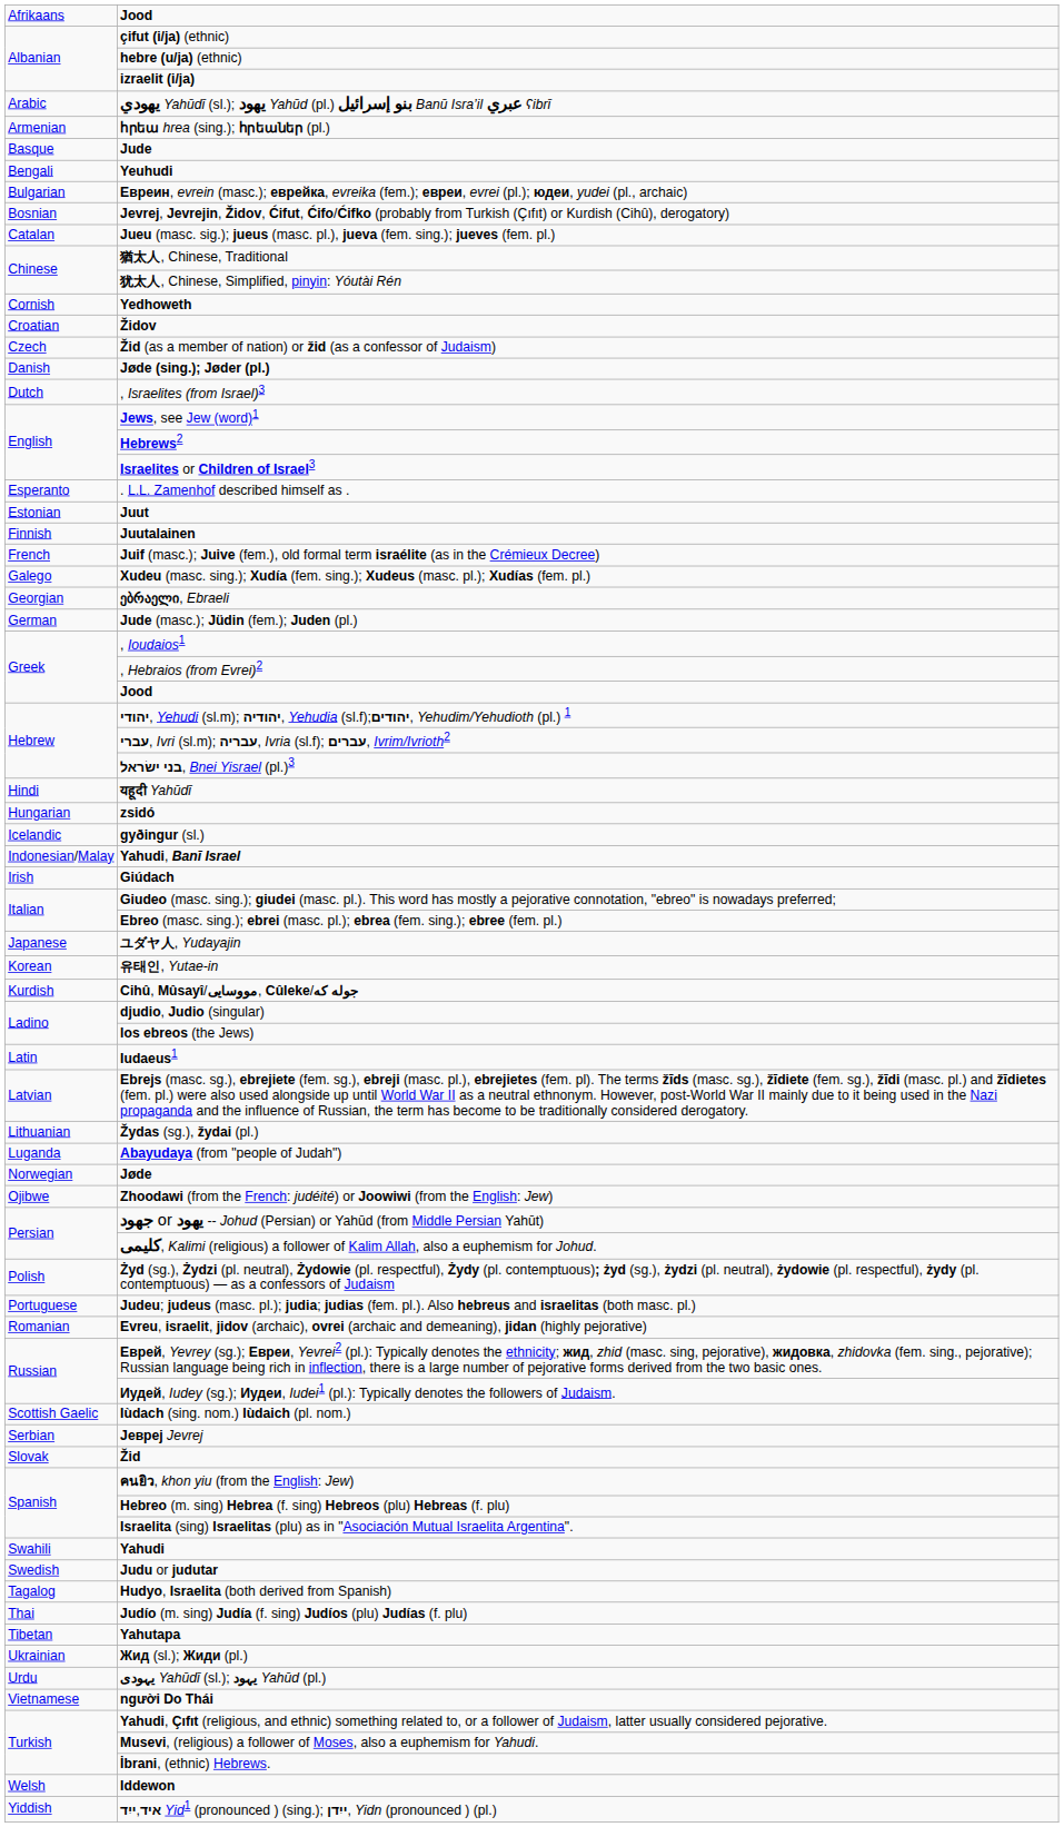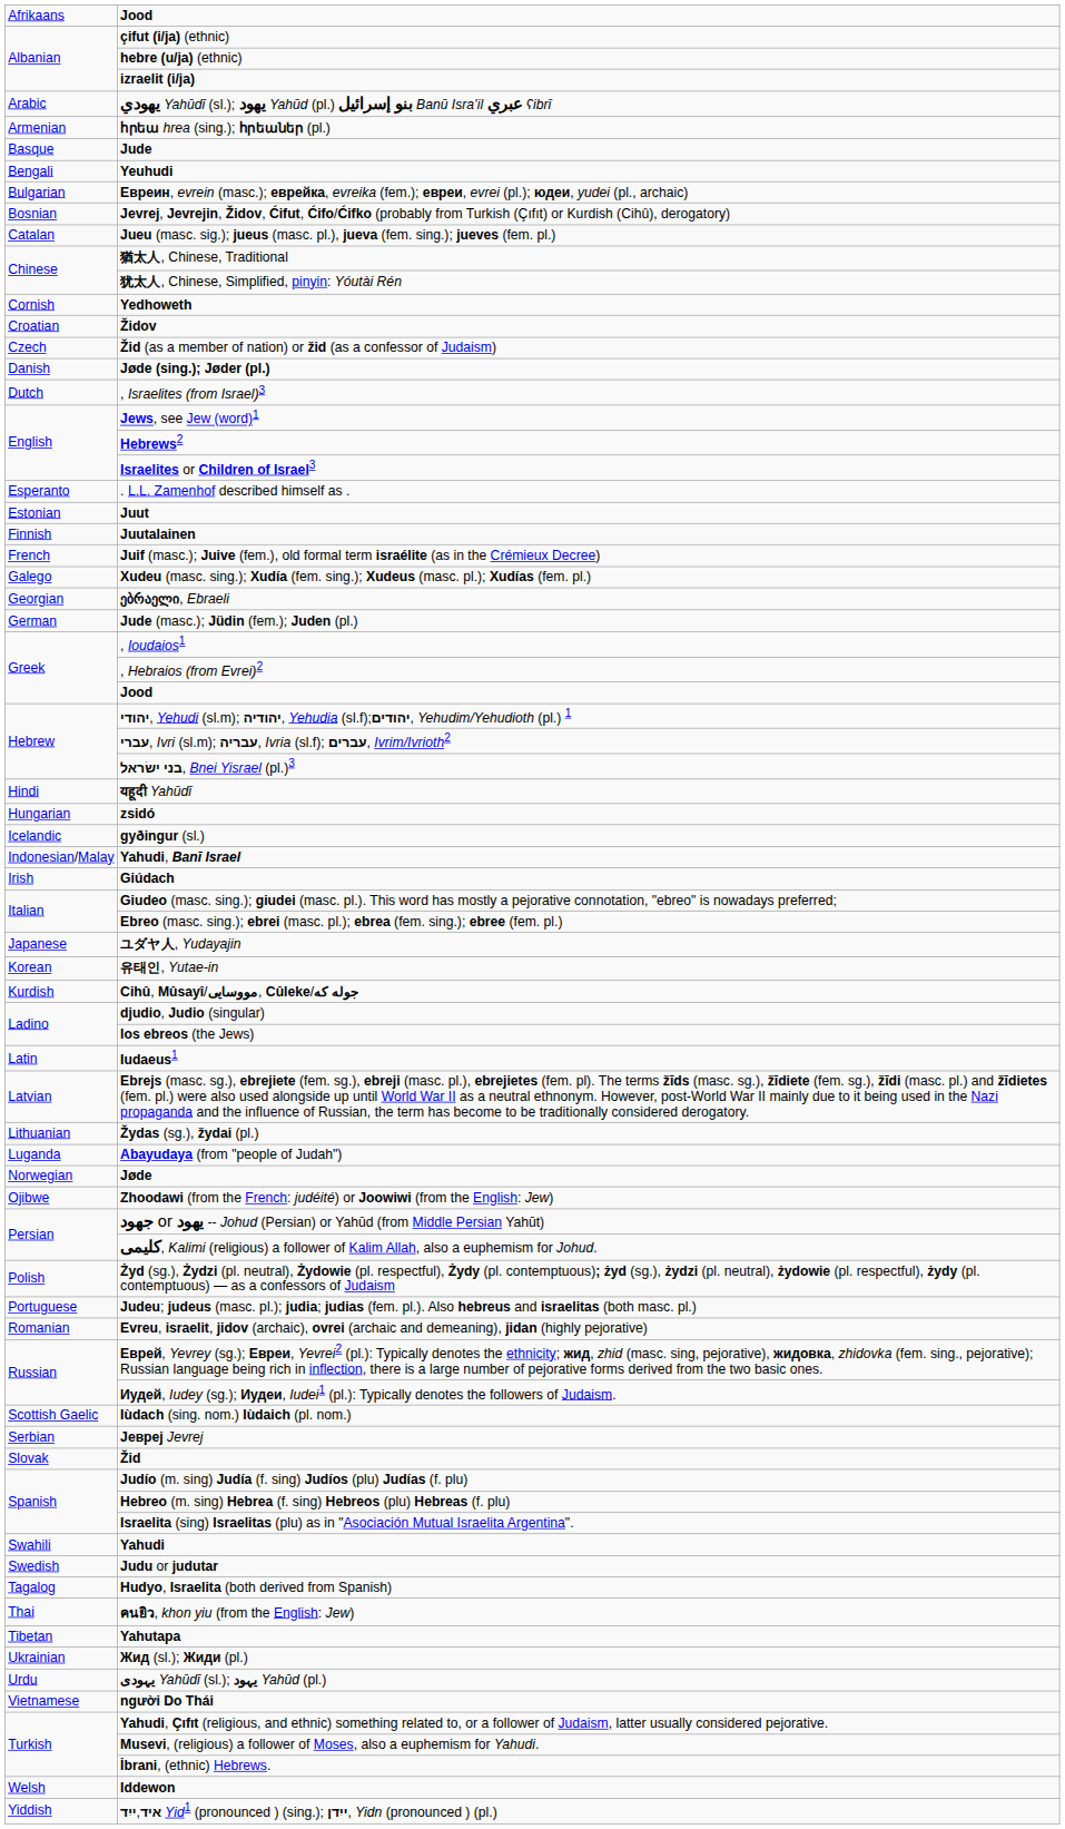row 63 | column 2: คนยิว, khon yiu (from the English: Jew) -> Judío (m. sing) Judía (f. sing) Judíos (plu) Judías (f. plu)
row 69 | column 2: Judío (m. sing) Judía (f. sing) Judíos (plu) Judías (f. plu) -> คนยิว, khon yiu (from the English: Jew)
